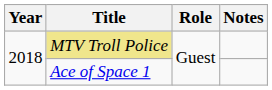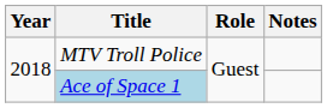MTV Troll Police | Title: khaki background -> no background
Ace of Space 1 | Title: no background -> lightblue background
